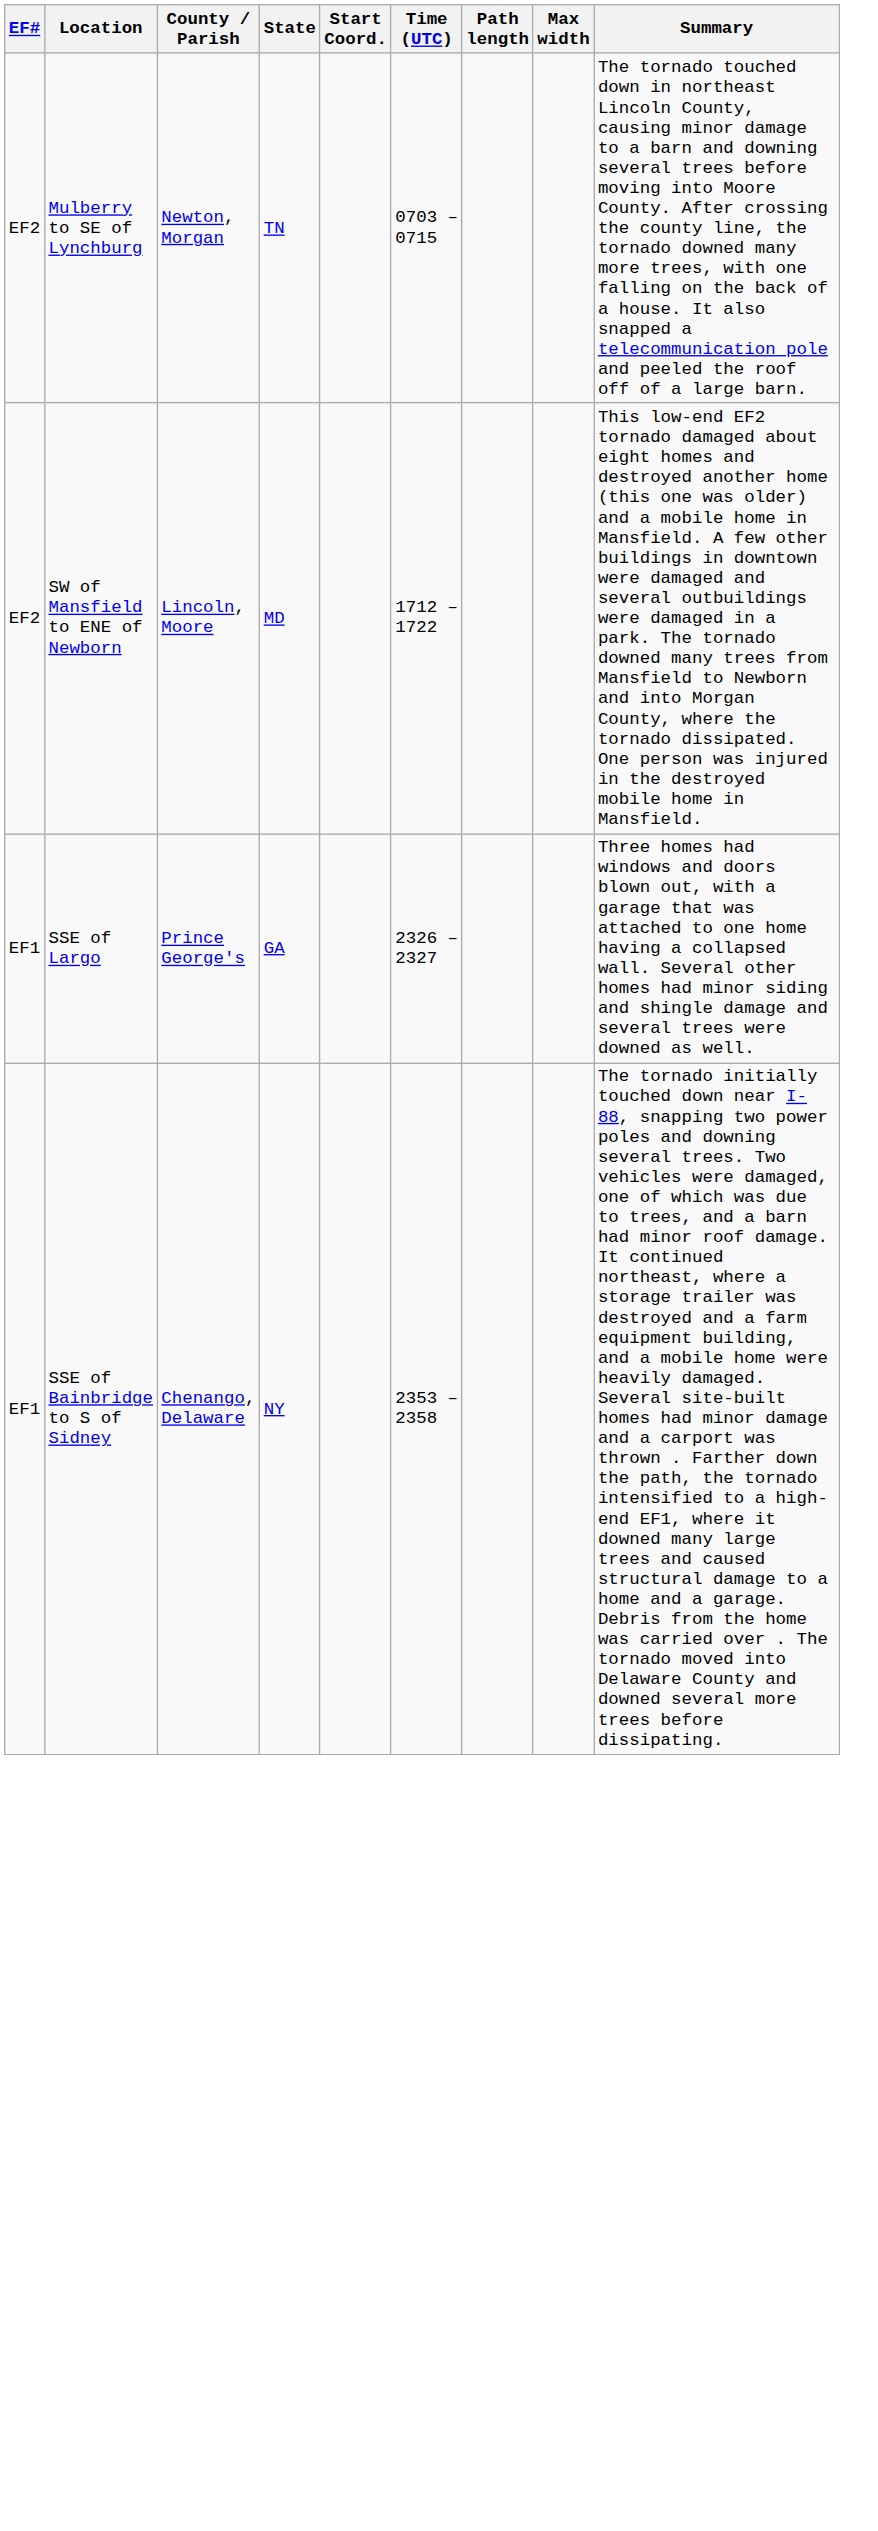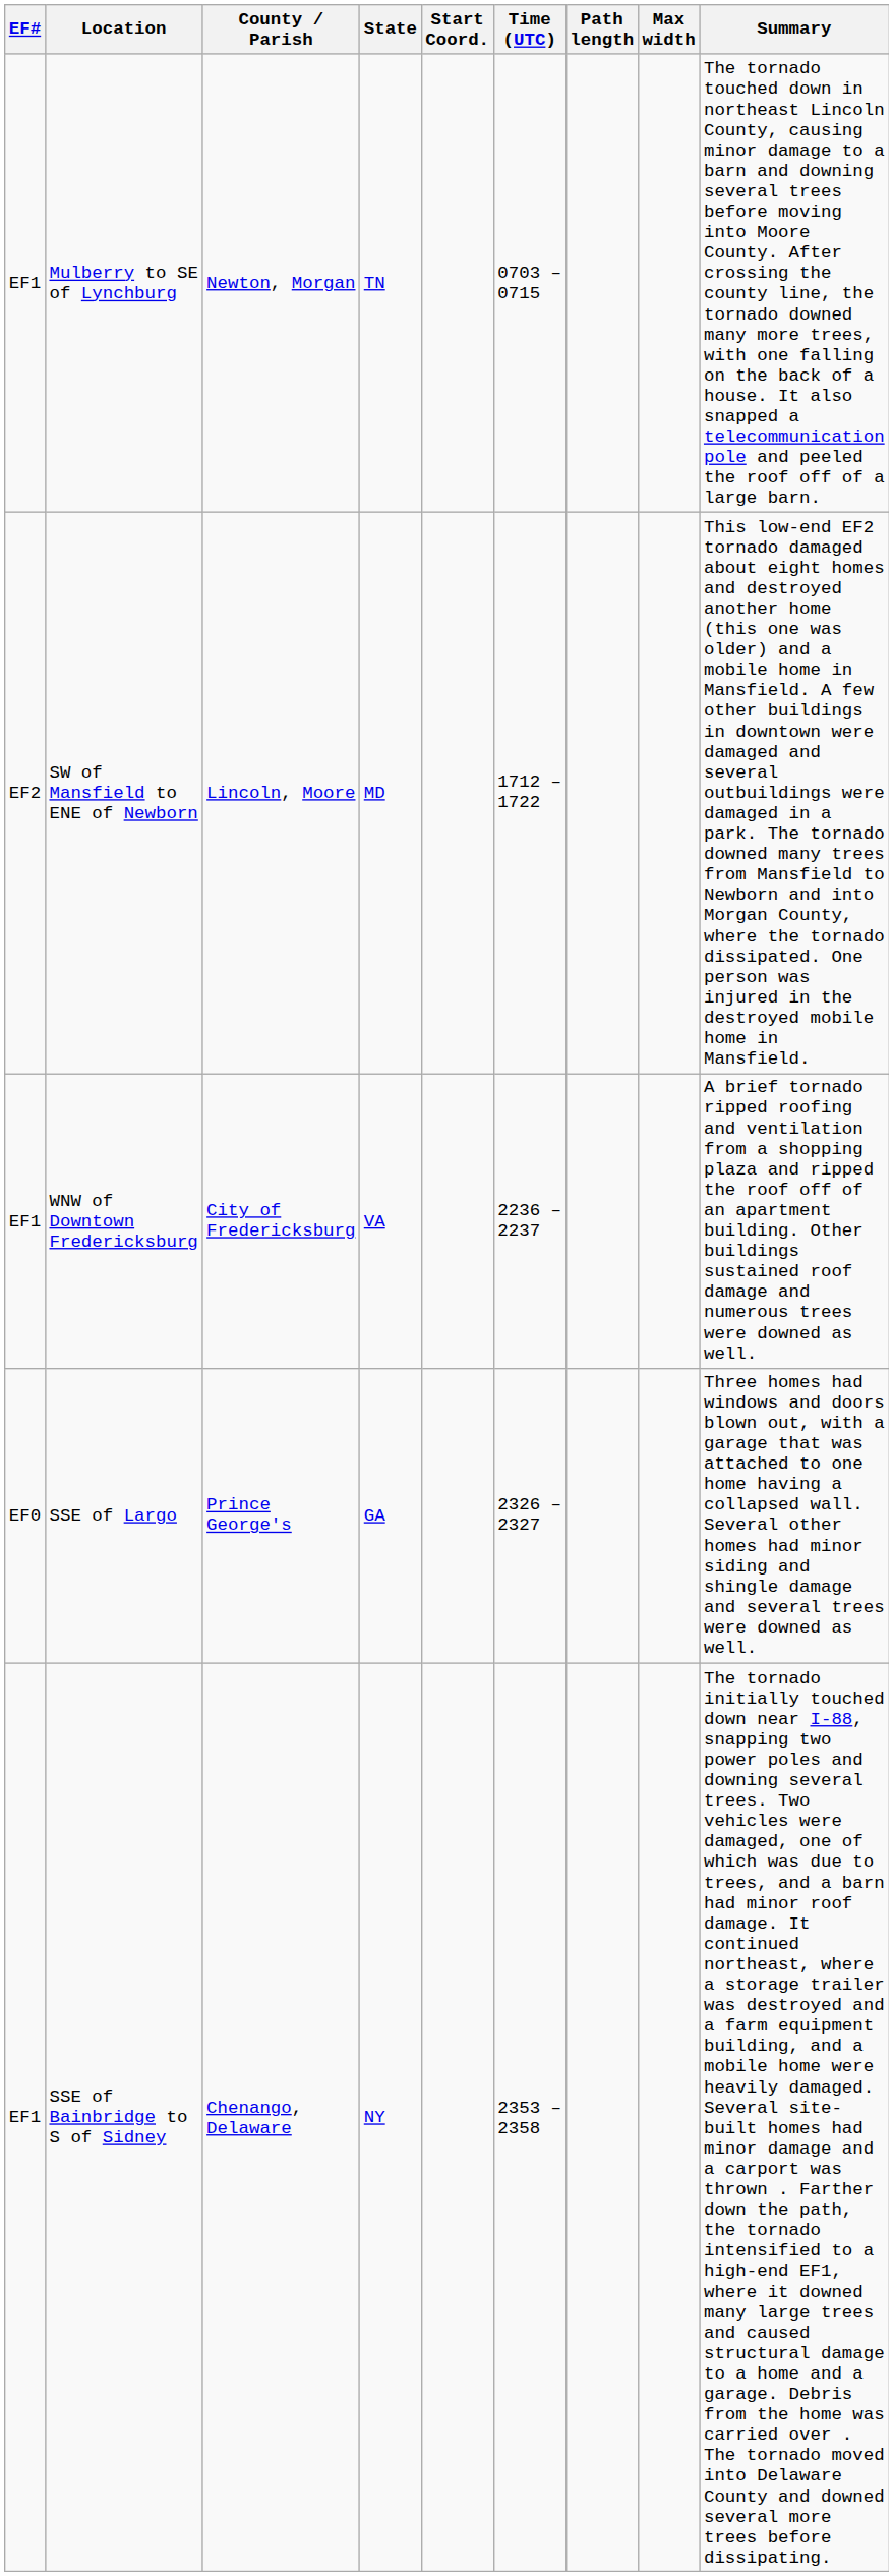Mulberry to SE of Lynchburg | EF#: EF2 -> EF1
+ row: EF1 | WNW of Downtown Fredericksburg | City of Fredericksburg | VA | 2236 – 2237 | A brief tornado ripped roofing and ventilation from a shopping plaza and ripped the roof off of an apartment building. Other buildings sustained roof damage and numerous trees were downed as well.
SSE of Largo | EF#: EF1 -> EF0
